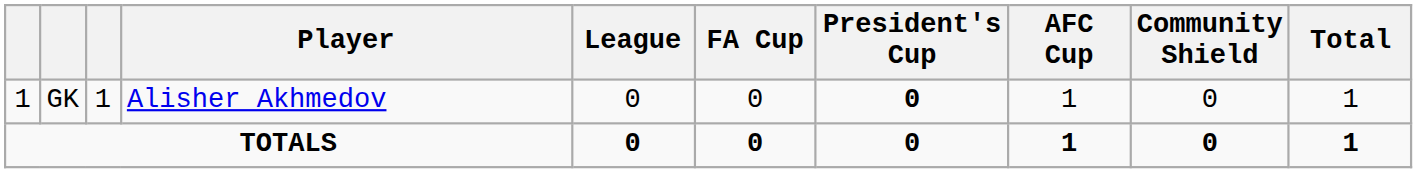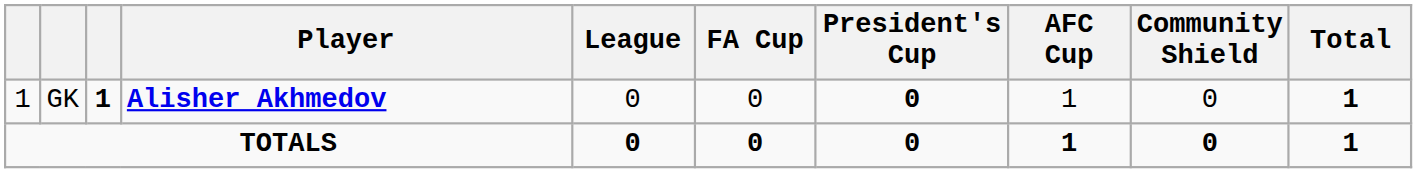row 2 | column 3: normal -> bold
row 2 | Player: normal -> bold
row 2 | Total: normal -> bold
